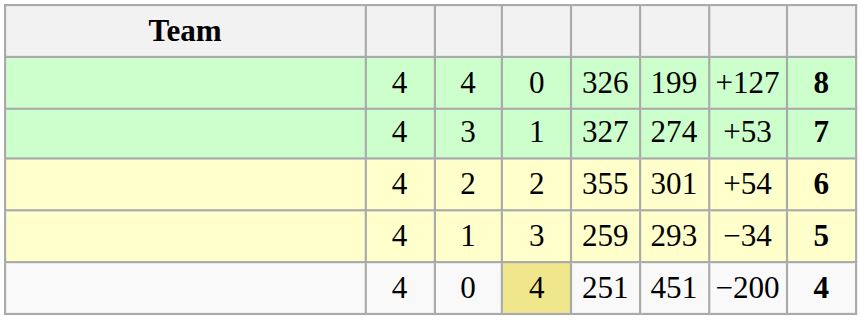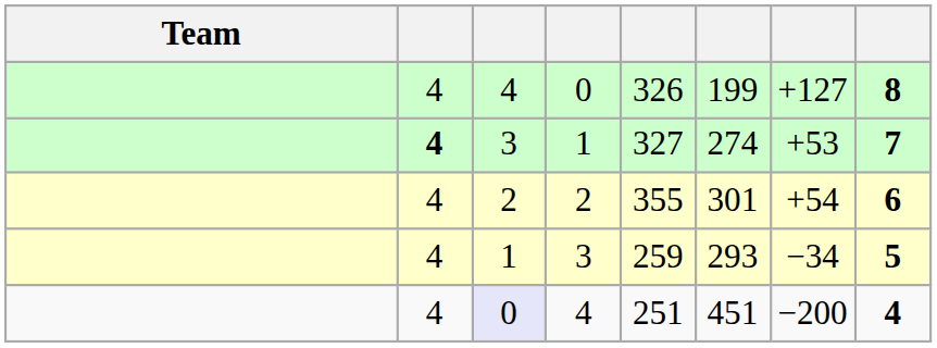row 3 | column 2: normal -> bold
row 6 | column 3: no background -> lavender background
row 6 | column 4: khaki background -> no background
